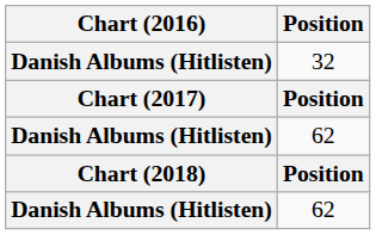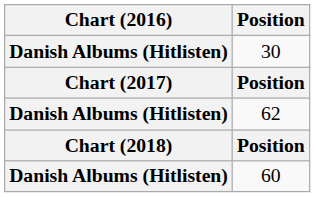row 2 | Position: 32 -> 30
row 6 | Position: 62 -> 60
